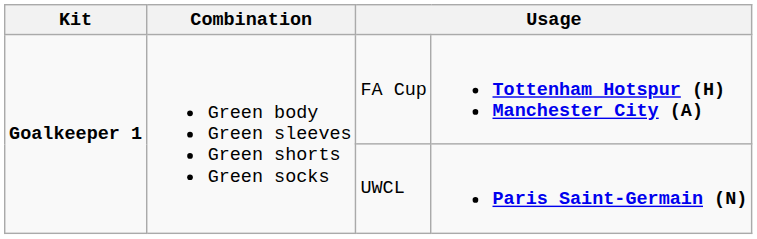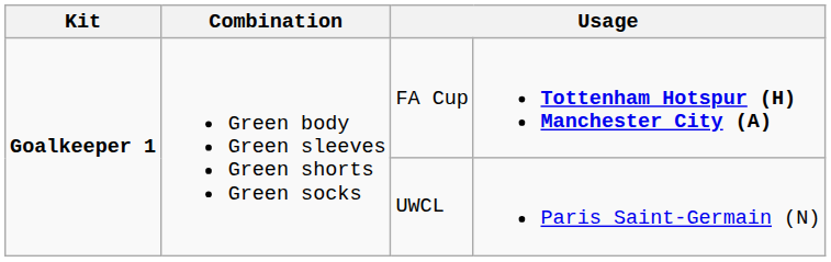UWCL | column 4: bold -> normal
